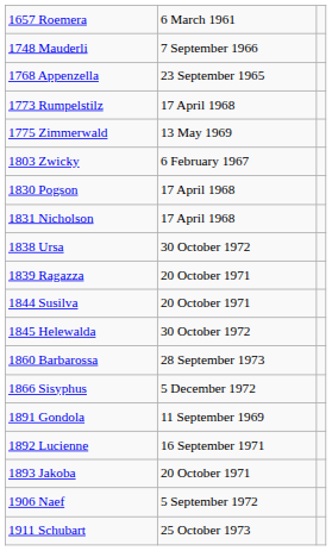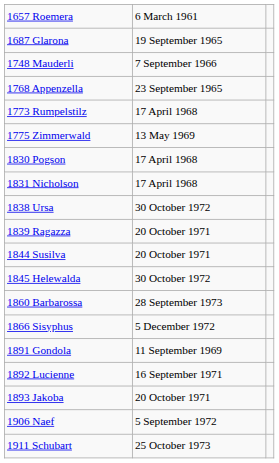+ row: 1687 Glarona | 19 September 1965
- row: 1803 Zwicky | 6 February 1967
